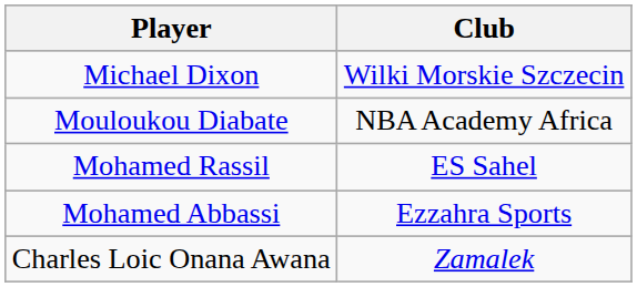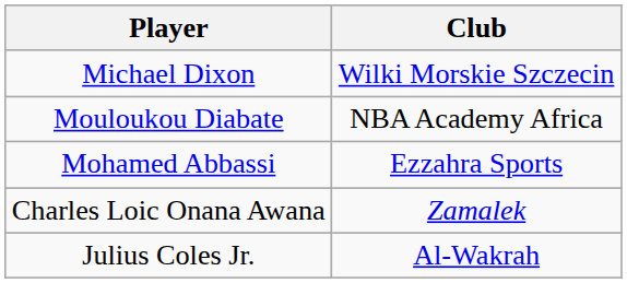- row: Mohamed Rassil | ES Sahel
+ row: Julius Coles Jr. | Al-Wakrah
